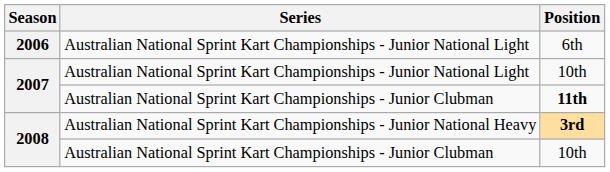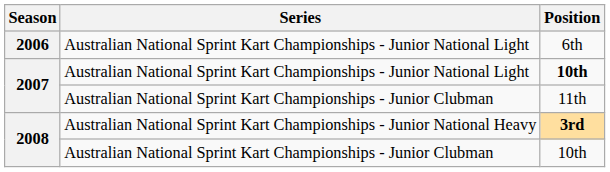2007 / 10th | Position: normal -> bold
11th | Position: bold -> normal
